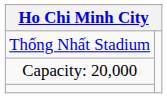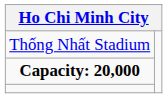Capacity: 20,000 | column 1: normal -> bold
